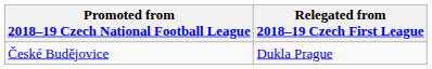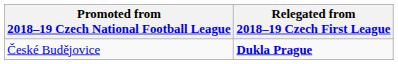České Budějovice | Relegated from 2018–19 Czech First League: normal -> bold
